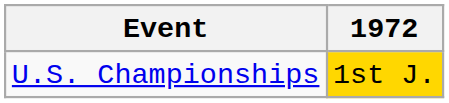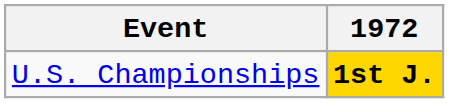U.S. Championships | 1972: normal -> bold
